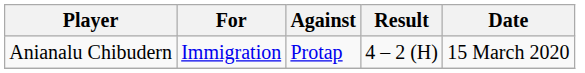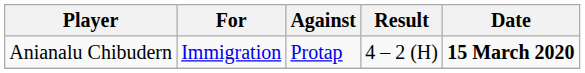Anianalu Chibudern | Date: normal -> bold
